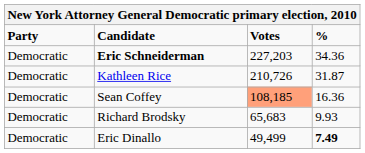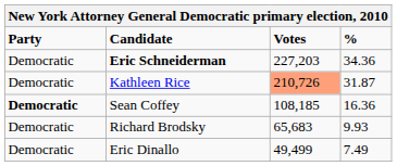Kathleen Rice | Votes: no background -> lightsalmon background
Sean Coffey | Party: normal -> bold
Sean Coffey | Votes: lightsalmon background -> no background
Eric Dinallo | %: bold -> normal
